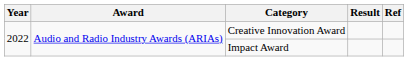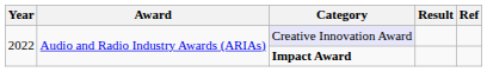Creative Innovation Award | Category: no background -> lavender background
Impact Award | Category: normal -> bold
